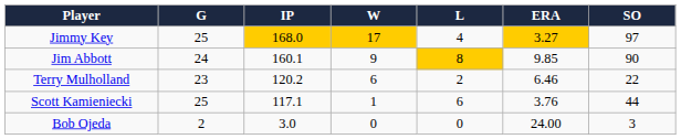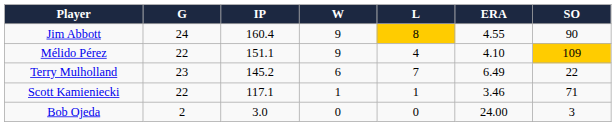- row: Jimmy Key | 25 | 168.0 | 17 | 4 | 3.27 | 97
Jim Abbott | IP: 160.1 -> 160.4
Jim Abbott | ERA: 9.85 -> 4.55
+ row: Mélido Pérez | 22 | 151.1 | 9 | 4 | 4.10 | 109
Terry Mulholland | IP: 120.2 -> 145.2
Terry Mulholland | L: 2 -> 7
Terry Mulholland | ERA: 6.46 -> 6.49
Scott Kamieniecki | G: 25 -> 22
Scott Kamieniecki | L: 6 -> 1
Scott Kamieniecki | ERA: 3.76 -> 3.46
Scott Kamieniecki | SO: 44 -> 71
